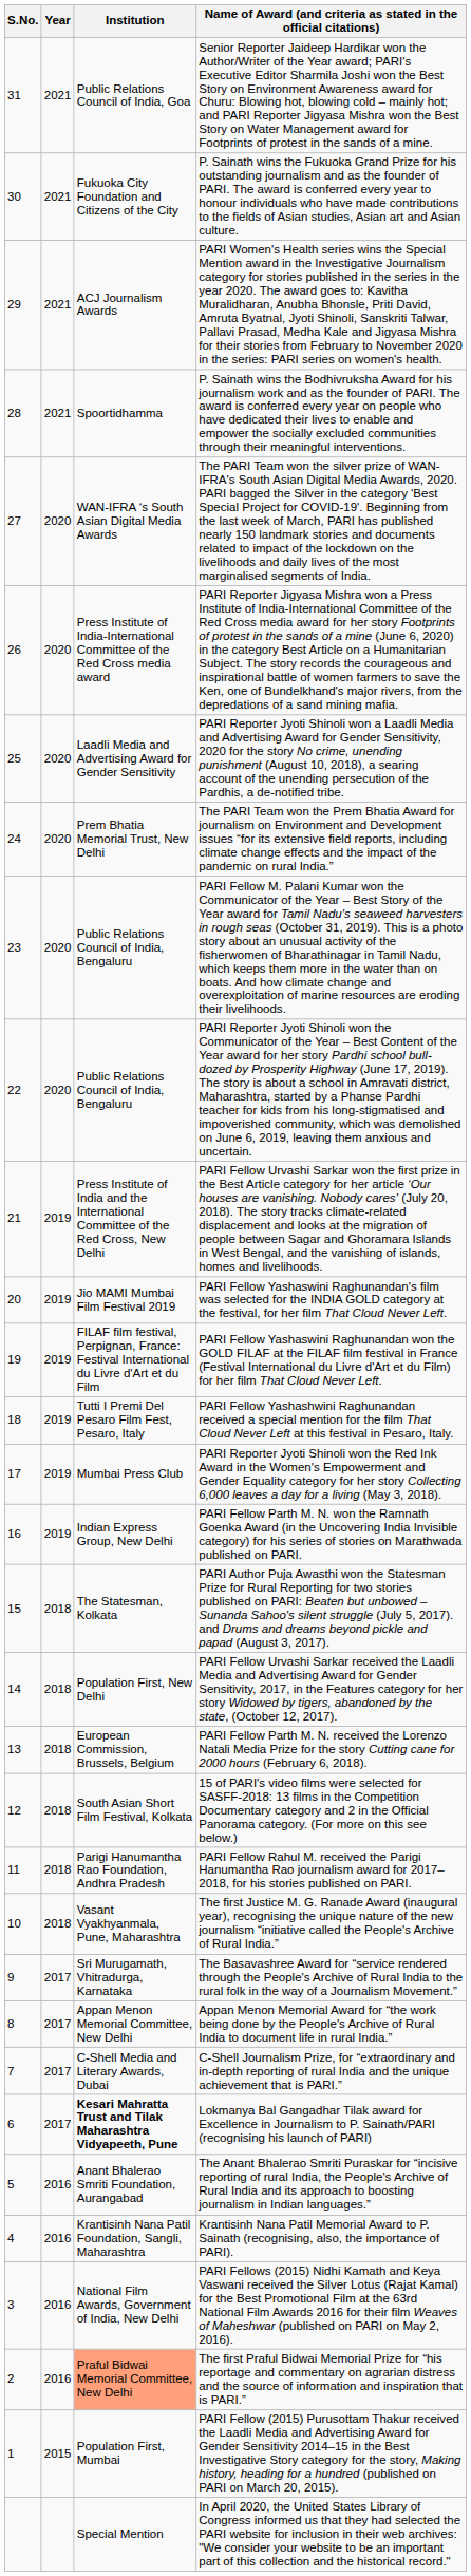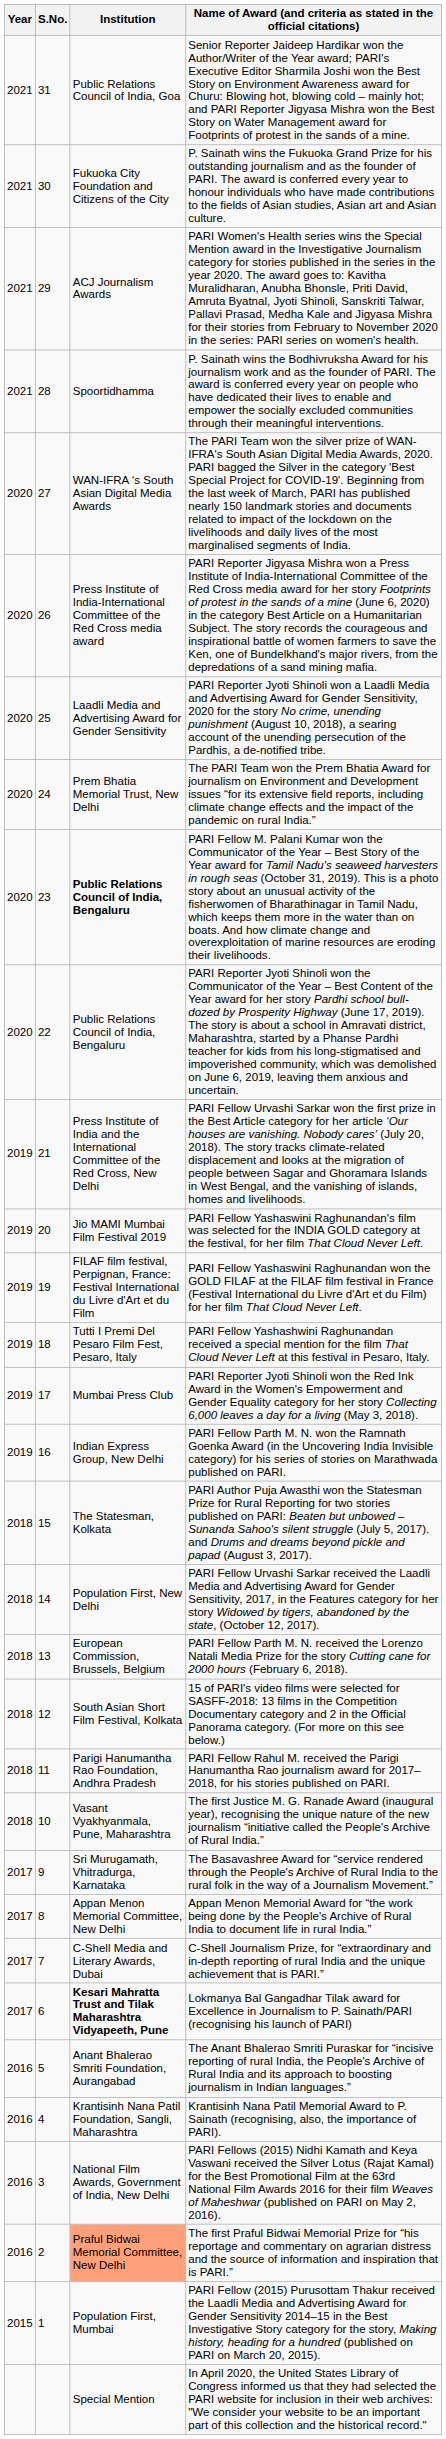columns swapped: S.No. <-> Year
row 10 | Institution: normal -> bold
